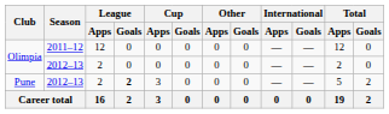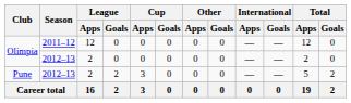Pune | League / Goals: bold -> normal
